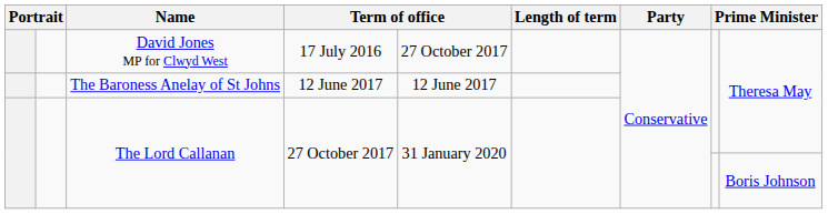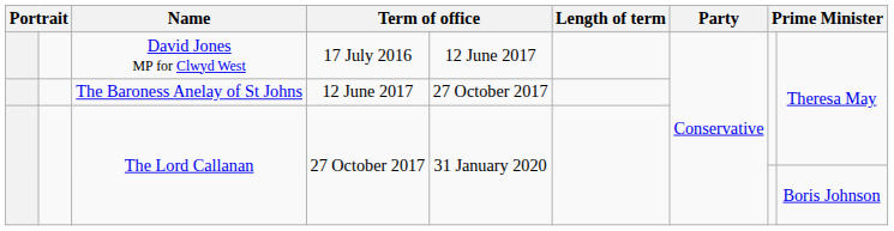David Jones MP for Clwyd West | column 5: 27 October 2017 -> 12 June 2017
The Baroness Anelay of St Johns | column 5: 12 June 2017 -> 27 October 2017
